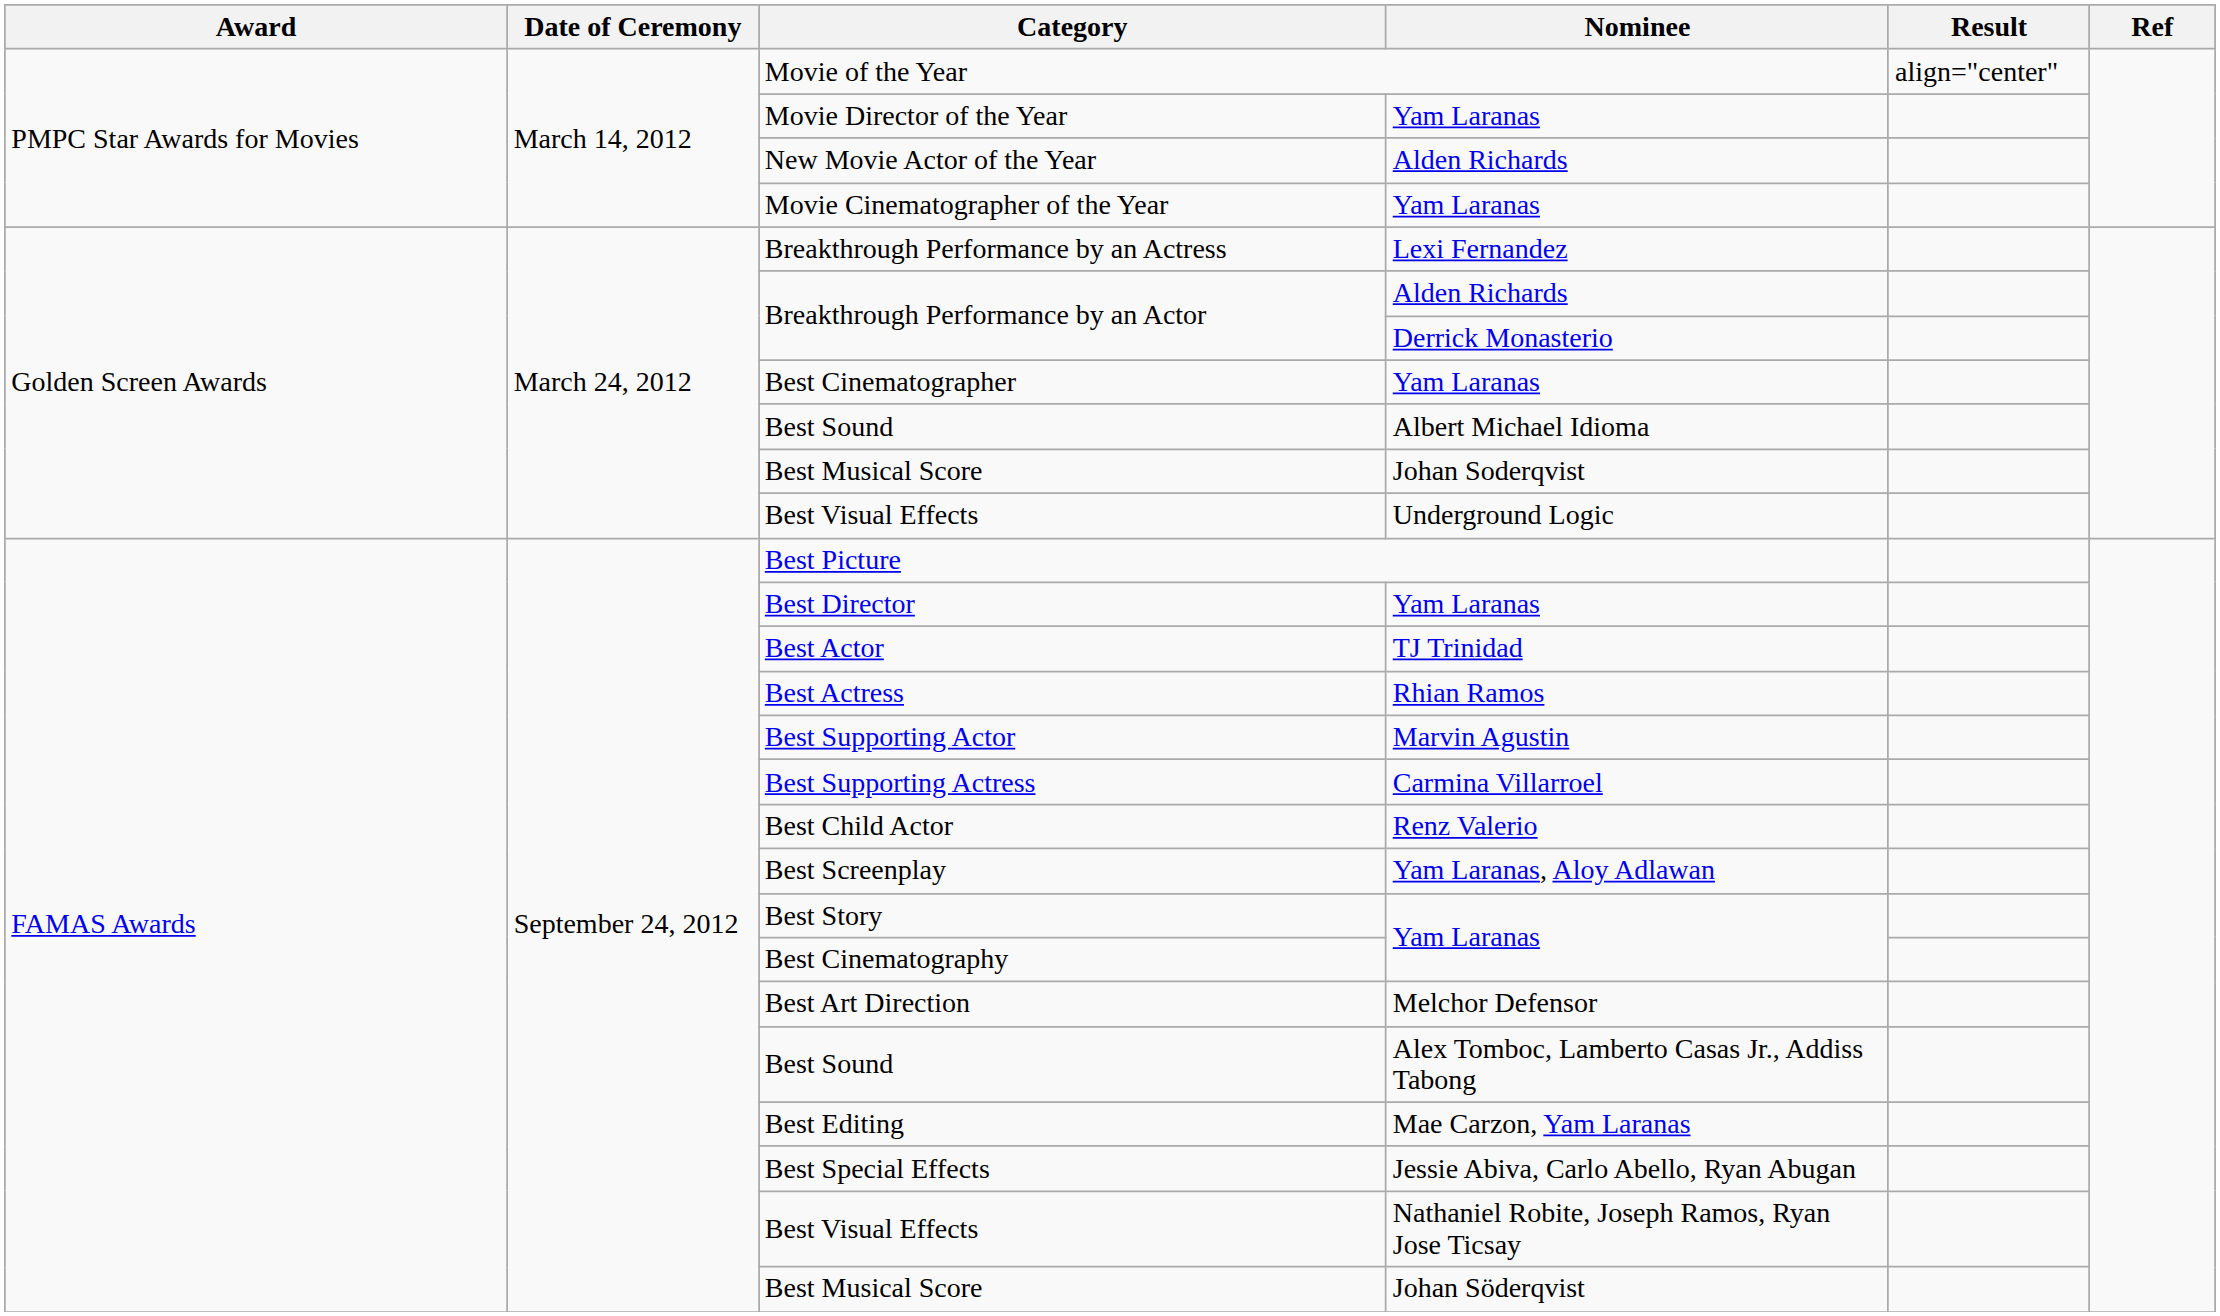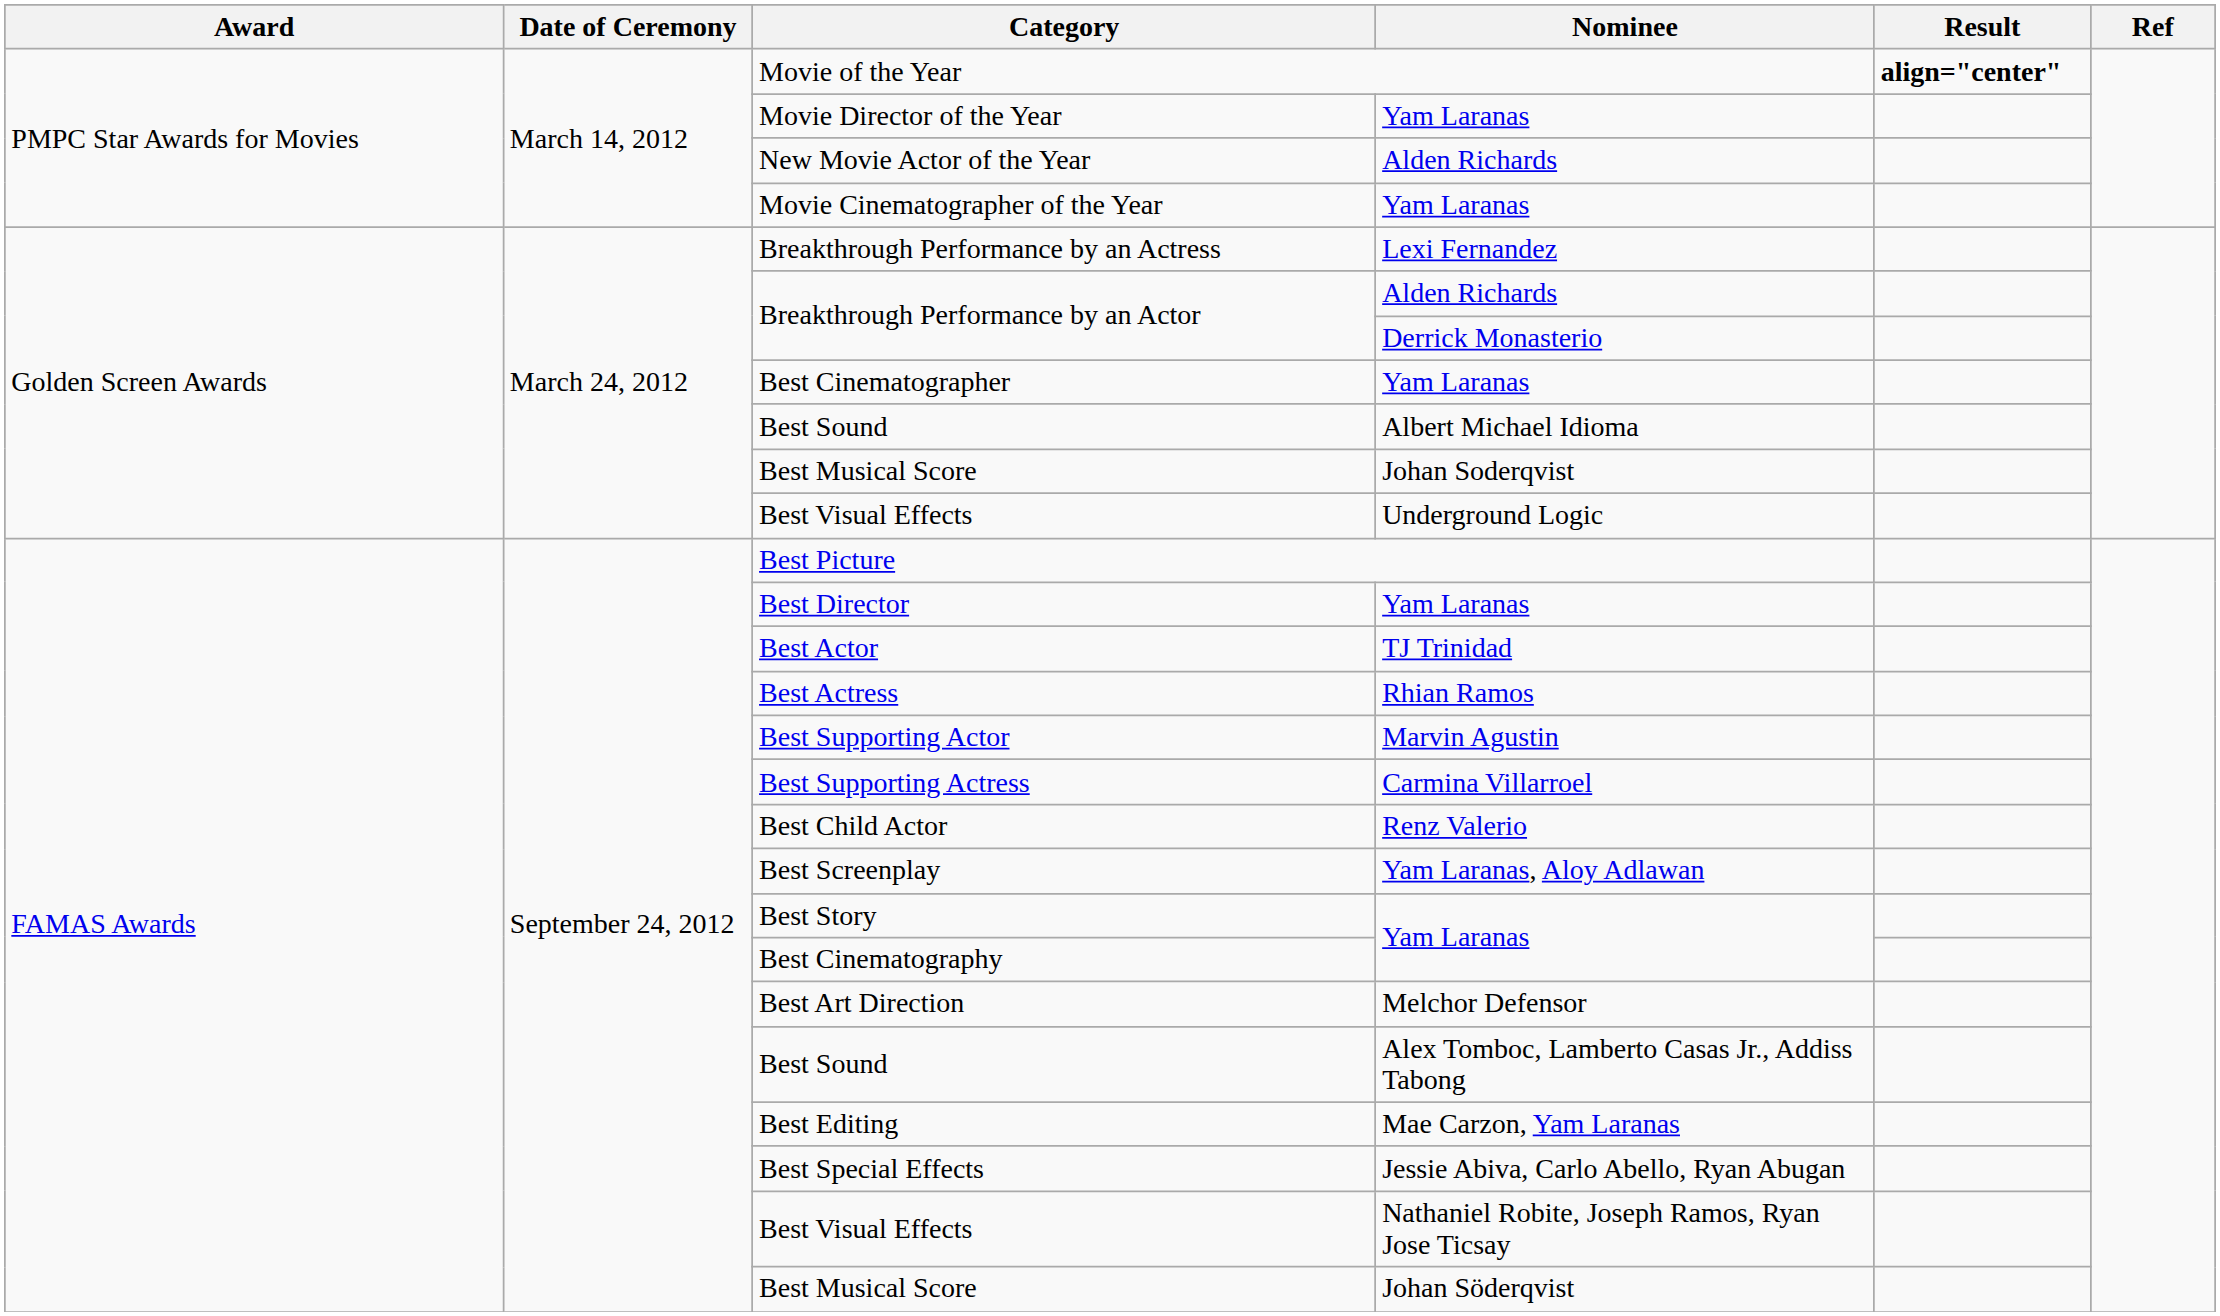Movie of the Year | Result: normal -> bold
